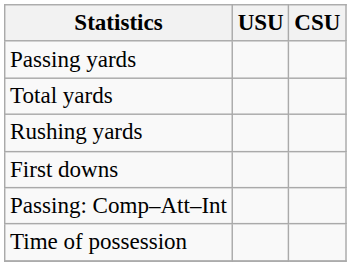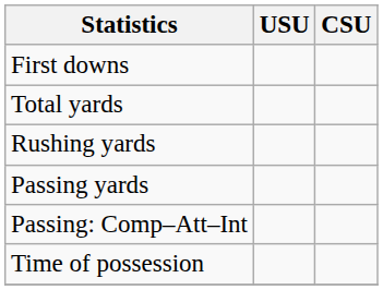rows swapped: First downs <-> Passing yards
